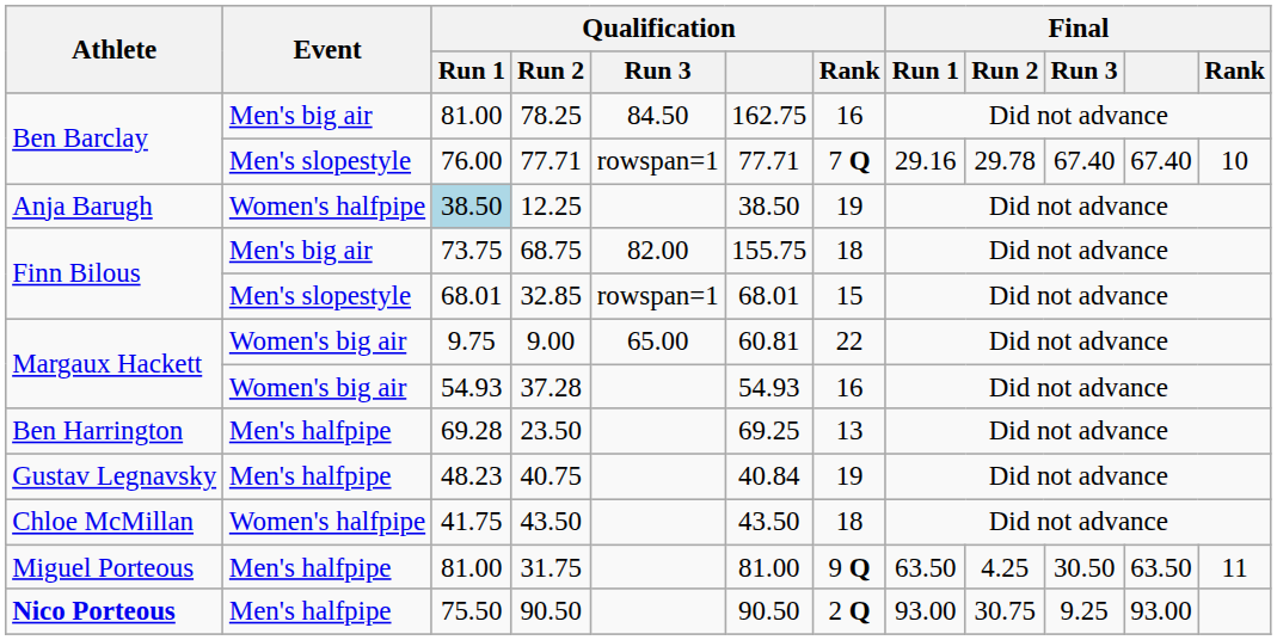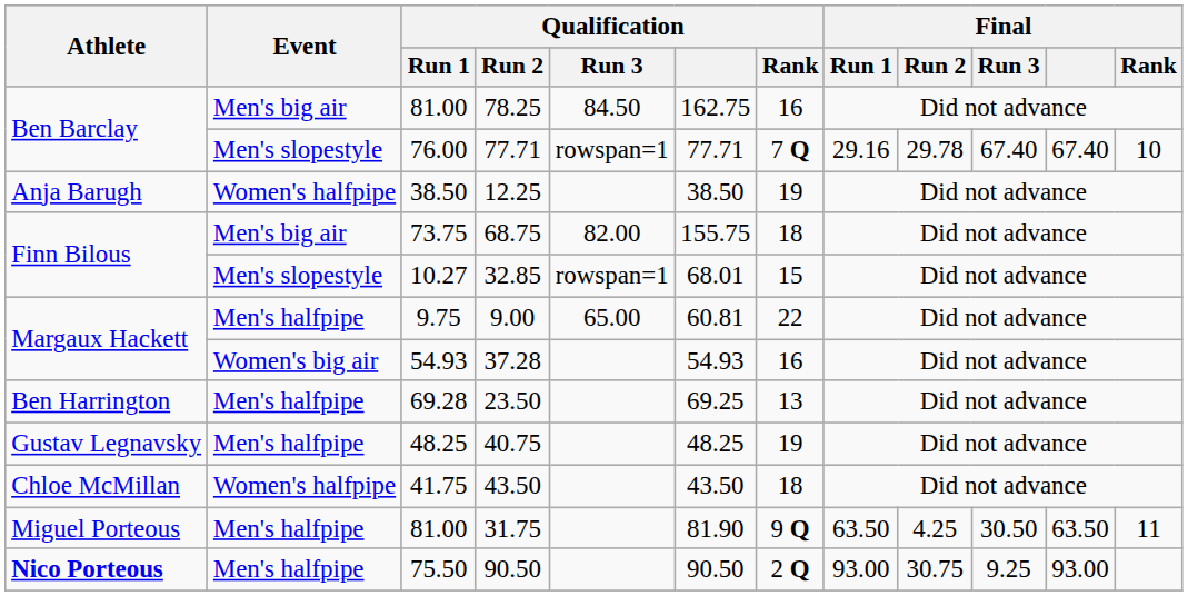12.25 | Qualification / Run 1: lightblue background -> no background
32.85 | Qualification / Run 1: 68.01 -> 10.27
9.00 | Event: Women's big air -> Men's halfpipe
40.75 | Qualification / Run 1: 48.23 -> 48.25
40.75 | Qualification: 40.84 -> 48.25
31.75 | Qualification: 81.00 -> 81.90
